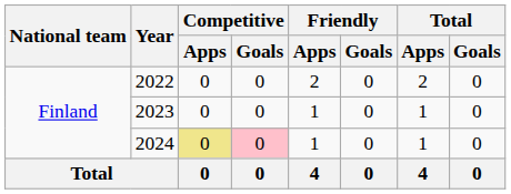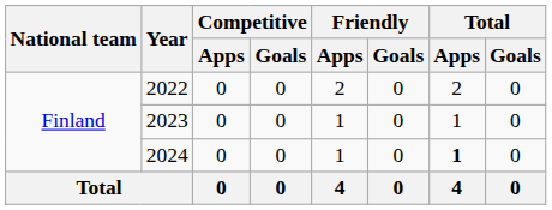2024 | Competitive / Apps: khaki background -> no background
2024 | Competitive / Goals: pink background -> no background
2024 | Total / Apps: normal -> bold
